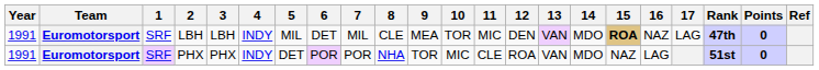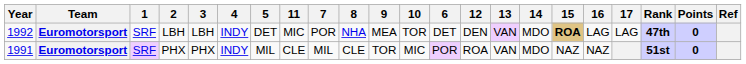columns swapped: 6 <-> 11
row 2 | Year: 1991 -> 1992
row 2 | 5: MIL -> DET
row 2 | 7: MIL -> POR
row 2 | 8: CLE -> NHA
row 2 | 16: NAZ -> LAG
row 3 | 5: DET -> MIL
row 3 | 7: POR -> MIL
row 3 | 8: NHA -> CLE
row 3 | 16: LAG -> NAZ
